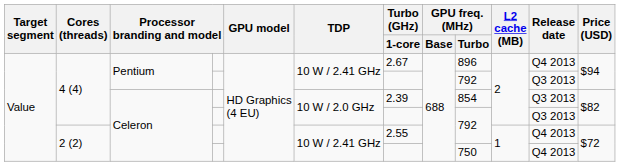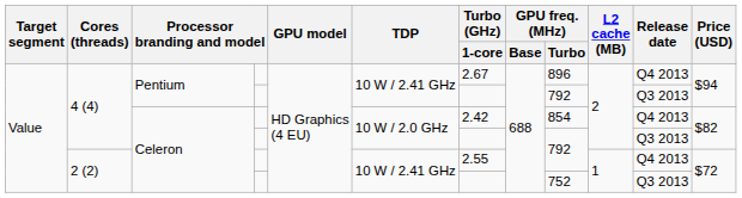row 5 | Turbo (GHz) / 1-core: 2.39 -> 2.42
row 5 | Release date: Q3 2013 -> Q4 2013
row 8 | GPU freq. (MHz) / Turbo: 750 -> 752
row 8 | Release date: Q4 2013 -> Q3 2013
